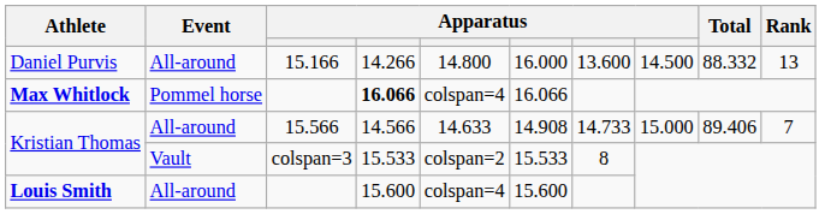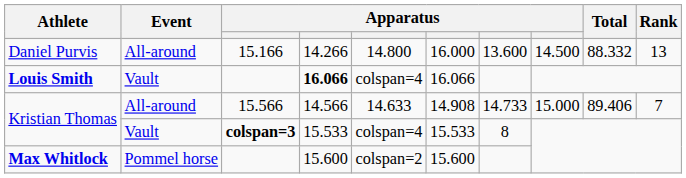row 4 | Athlete: Max Whitlock -> Louis Smith
row 4 | Event: Pommel horse -> Vault
row 6 | column 3: normal -> bold
row 6 | column 5: colspan=2 -> colspan=4
row 7 | Athlete: Louis Smith -> Max Whitlock
row 7 | Event: All-around -> Pommel horse
row 7 | column 5: colspan=4 -> colspan=2
